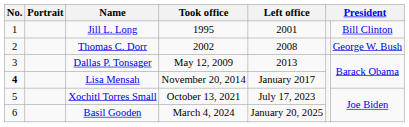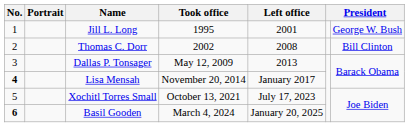Jill L. Long | column 7: Bill Clinton -> George W. Bush
Thomas C. Dorr | column 7: George W. Bush -> Bill Clinton
Basil Gooden | No.: normal -> bold
